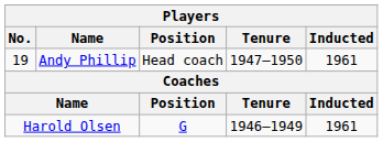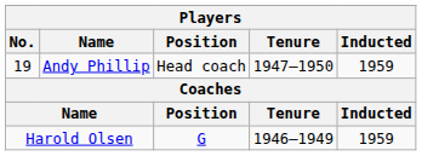19 | Inducted: 1961 -> 1959
Harold Olsen | Inducted: 1961 -> 1959
